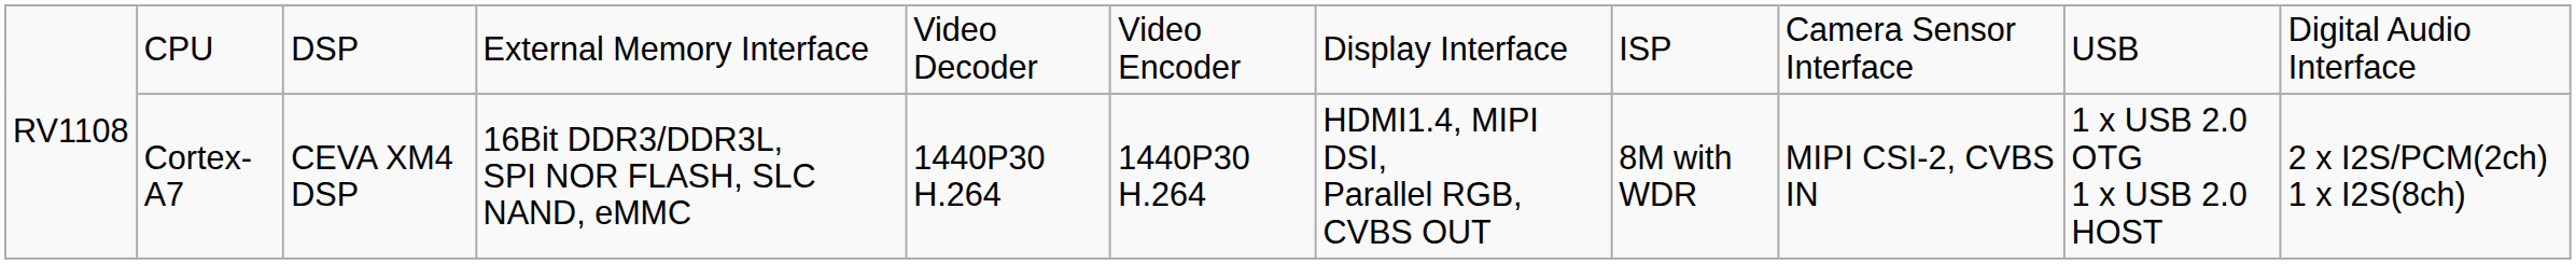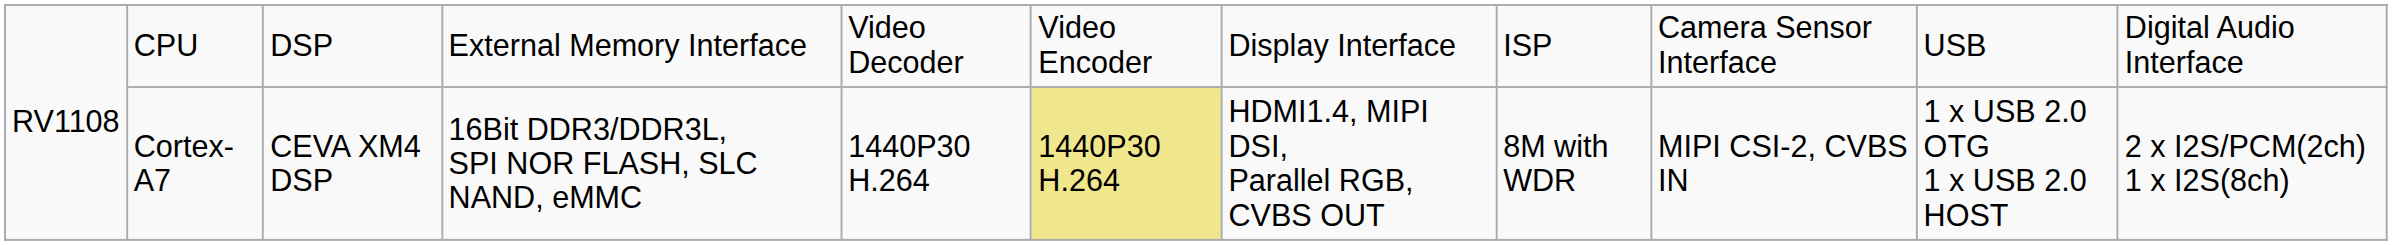RV1108 / Cortex-A7 | column 6: no background -> khaki background
